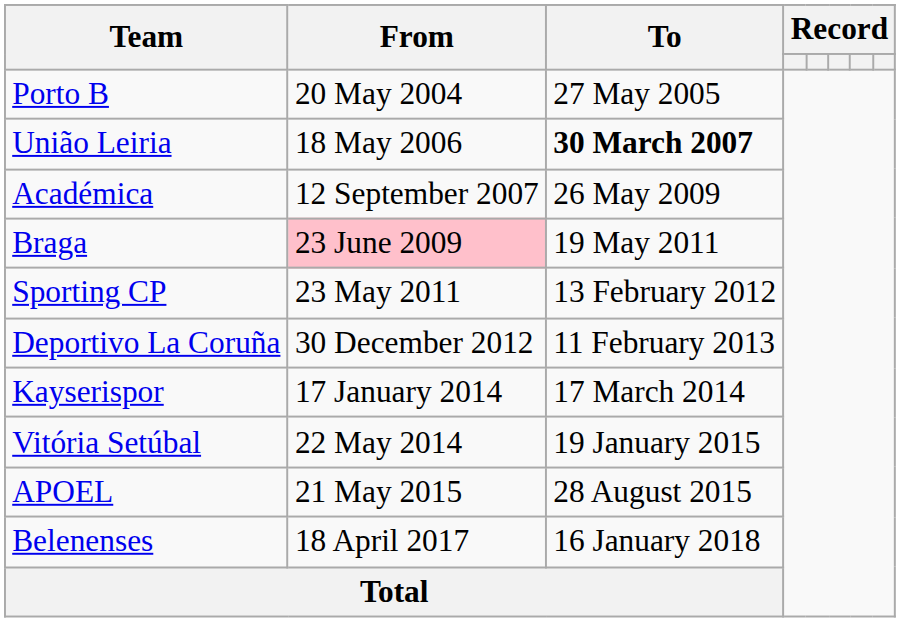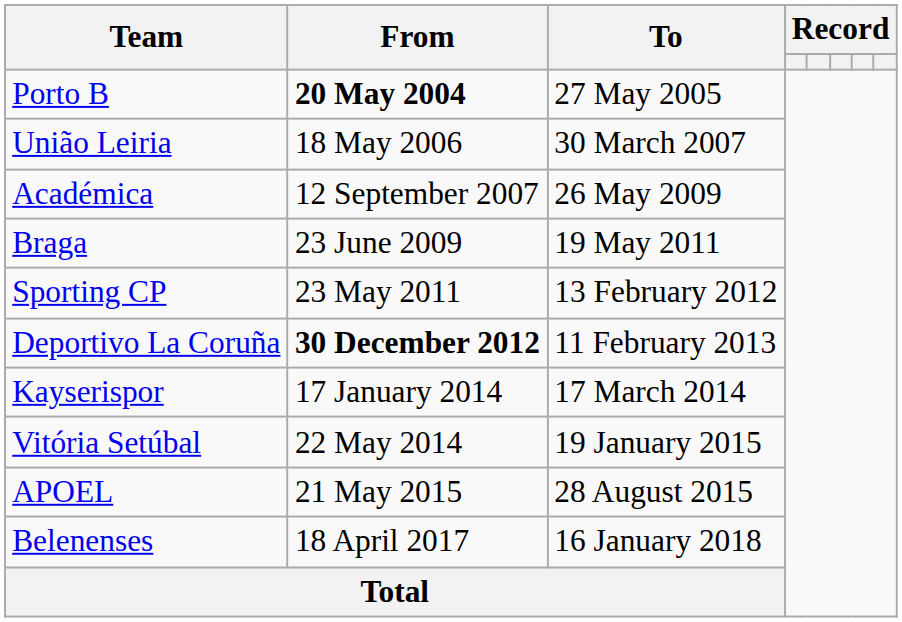Porto B | From: normal -> bold
União Leiria | To: bold -> normal
Braga | From: pink background -> no background
Deportivo La Coruña | From: normal -> bold
